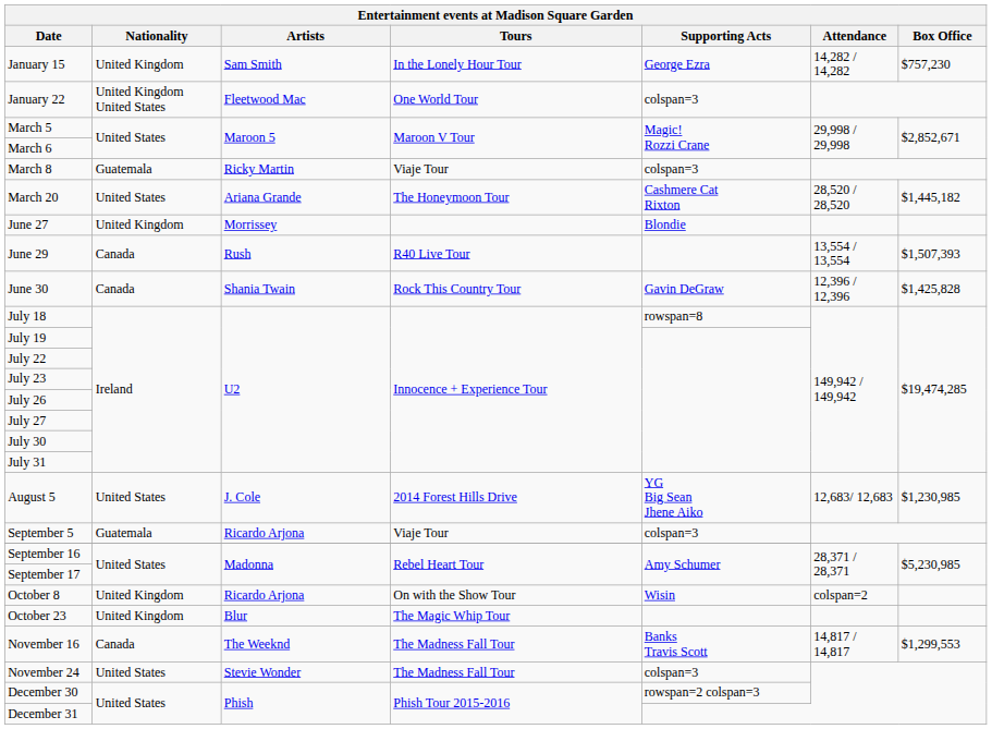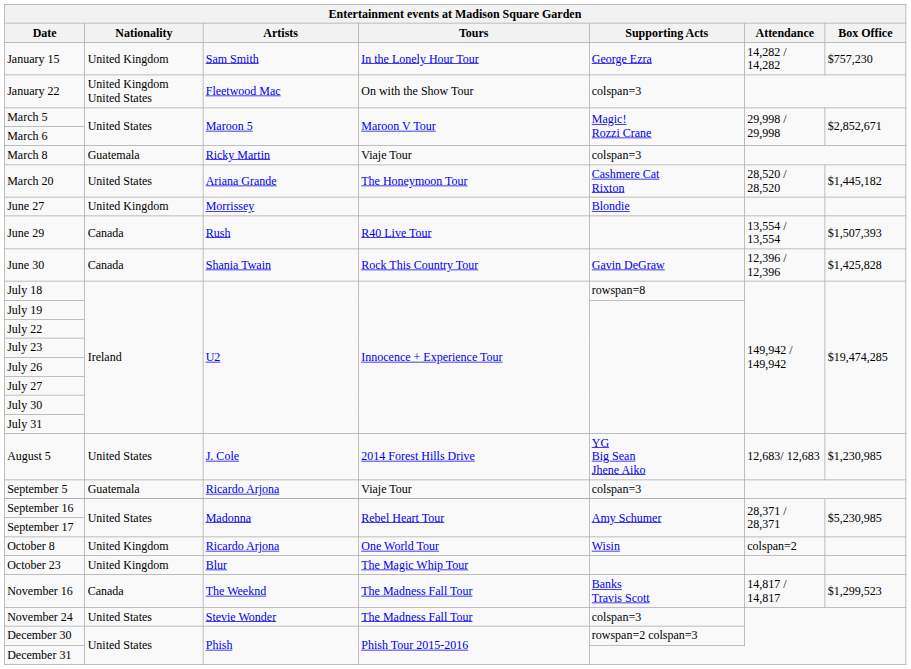January 22 | Tours: One World Tour -> On with the Show Tour
October 8 | Tours: On with the Show Tour -> One World Tour
November 16 | Box Office: $1,299,553 -> $1,299,523
